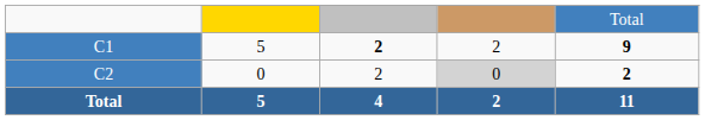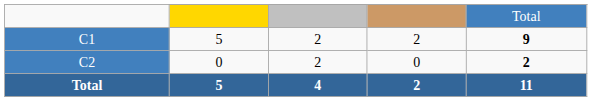C1 | column 3: bold -> normal
C2 | column 4: lightgrey background -> no background
